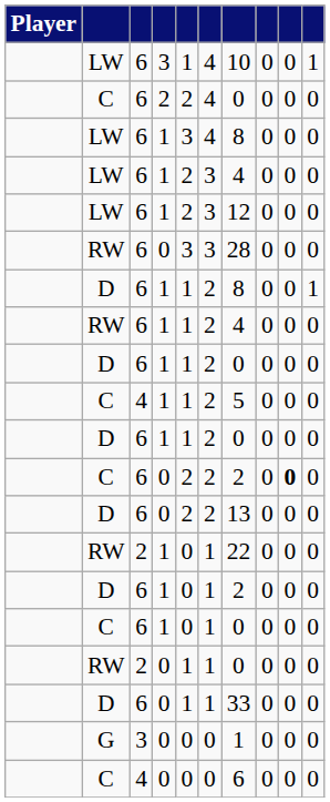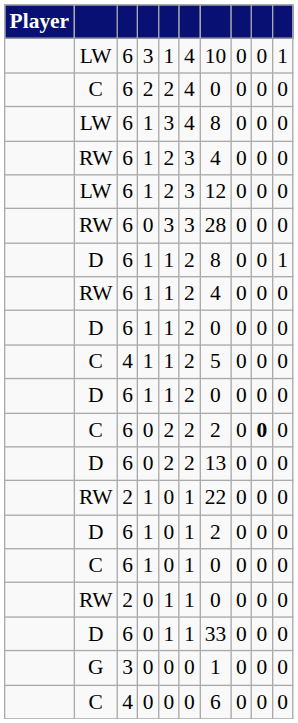row 5 | column 2: LW -> RW
